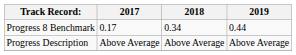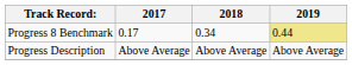Progress 8 Benchmark | 2019: no background -> khaki background
